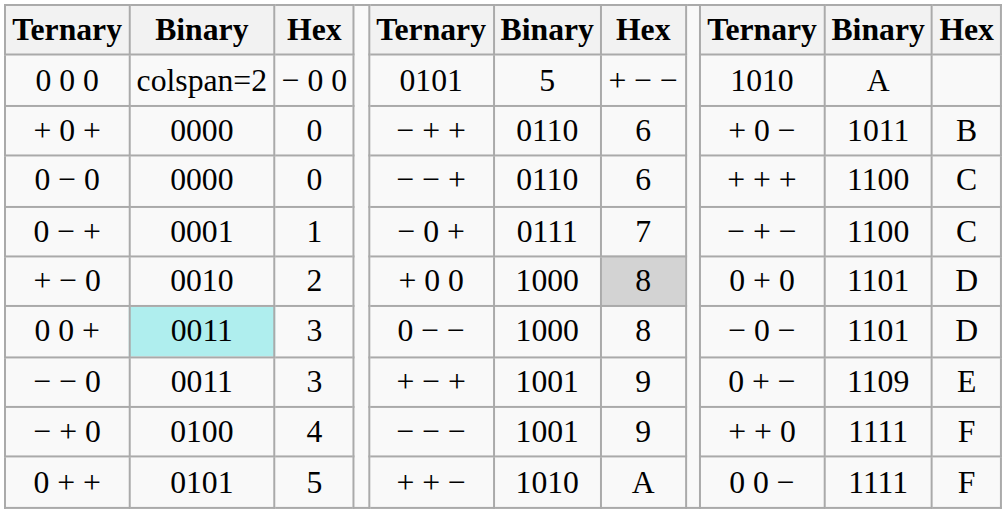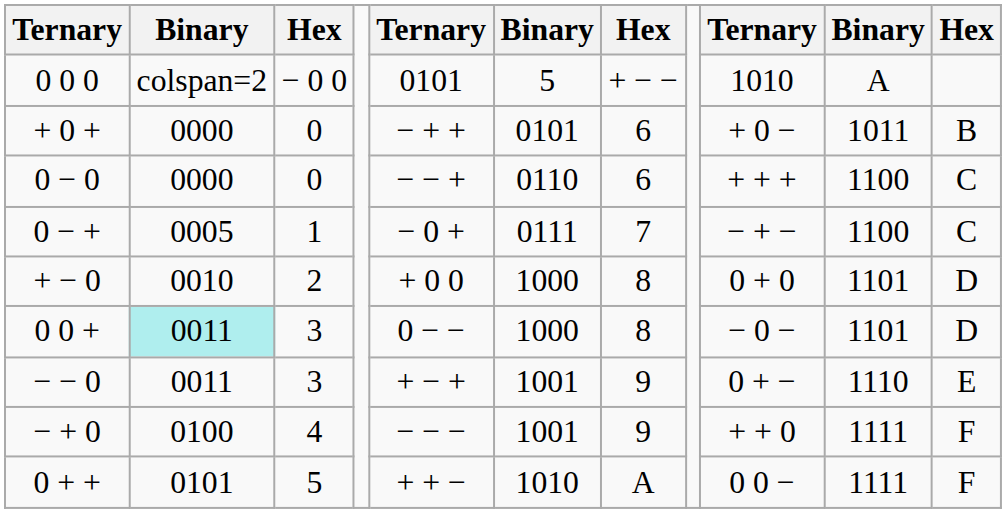+ 0 + | column 6: 0110 -> 0101
0 − + | column 2: 0001 -> 0005
+ − 0 | column 7: lightgrey background -> no background
− − 0 | column 10: 1109 -> 1110
